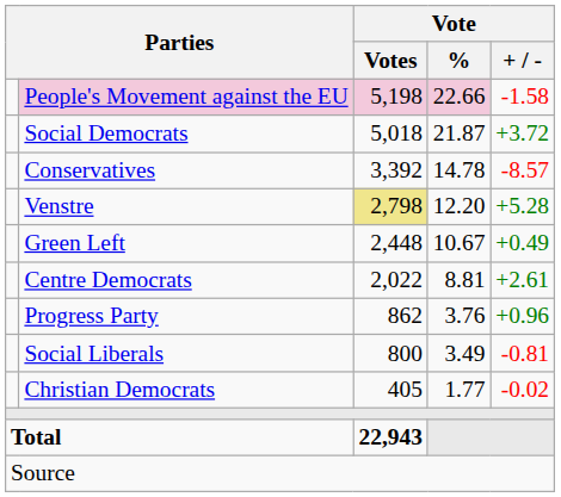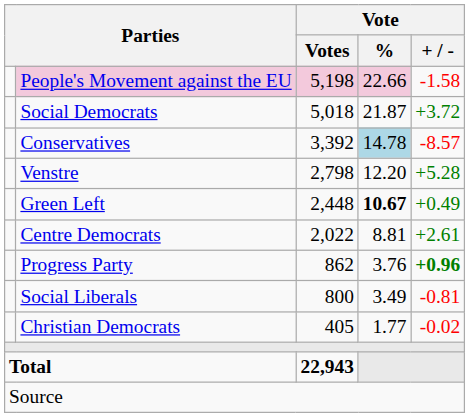Conservatives | Vote / %: no background -> lightblue background
Venstre | Vote / Votes: khaki background -> no background
Green Left | Vote / %: normal -> bold
Progress Party | Vote / + / -: normal -> bold
